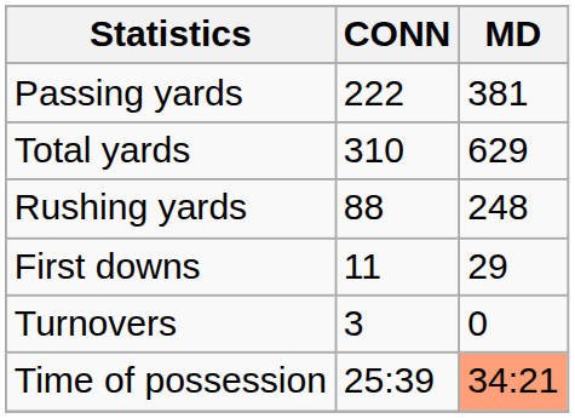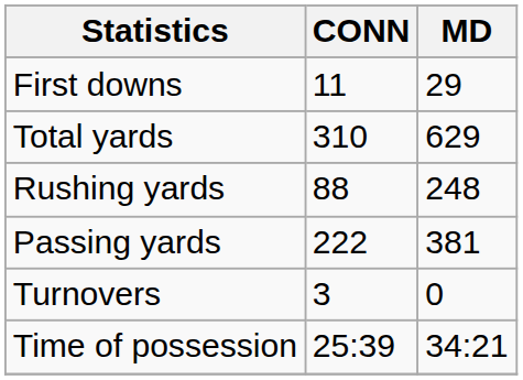rows swapped: First downs <-> Passing yards
Time of possession | MD: lightsalmon background -> no background
